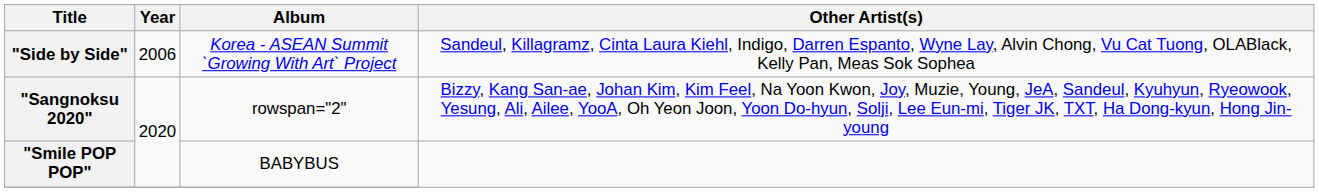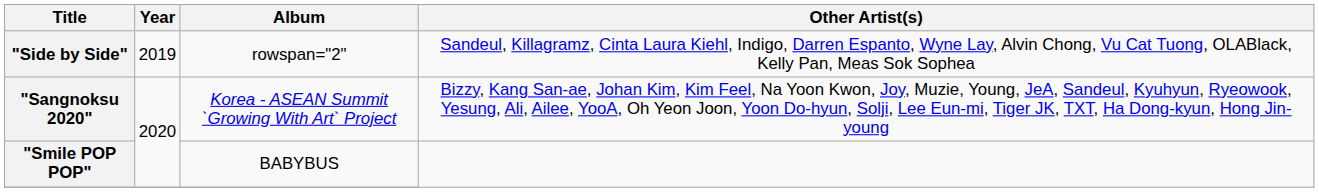"Side by Side" | Year: 2006 -> 2019
"Side by Side" | Album: Korea - ASEAN Summit `Growing With Art` Project -> rowspan="2"
"Sangnoksu 2020" | Album: rowspan="2" -> Korea - ASEAN Summit `Growing With Art` Project
